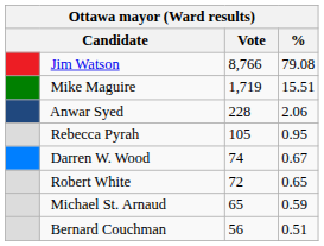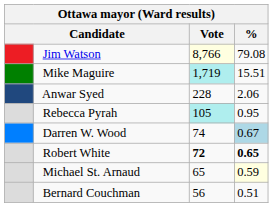Jim Watson | Vote: no background -> lightyellow background
Mike Maguire | Vote: no background -> paleturquoise background
Rebecca Pyrah | Vote: no background -> paleturquoise background
Darren W. Wood | %: no background -> lightblue background
Robert White | Vote: normal -> bold
Robert White | %: normal -> bold
Michael St. Arnaud | %: no background -> lightyellow background
